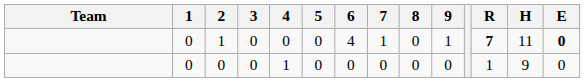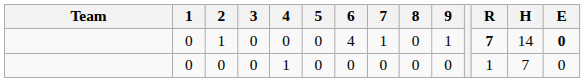row 2 | H: 11 -> 14
row 3 | H: 9 -> 7
